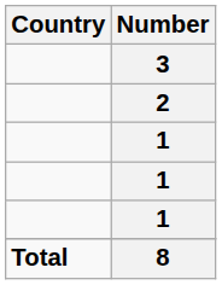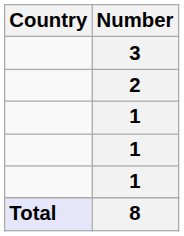row 7 | Country: no background -> lavender background
